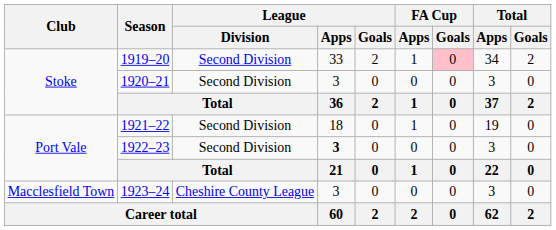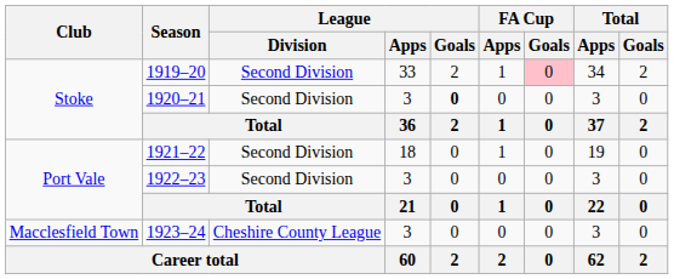1920–21 | League / Goals: normal -> bold
1922–23 | League / Apps: bold -> normal
